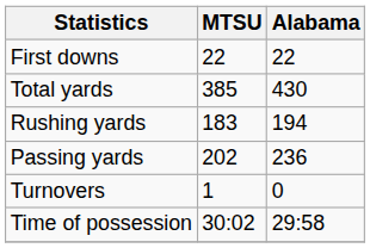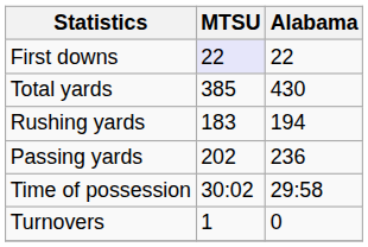First downs | MTSU: no background -> lavender background
rows swapped: Turnovers <-> Time of possession
